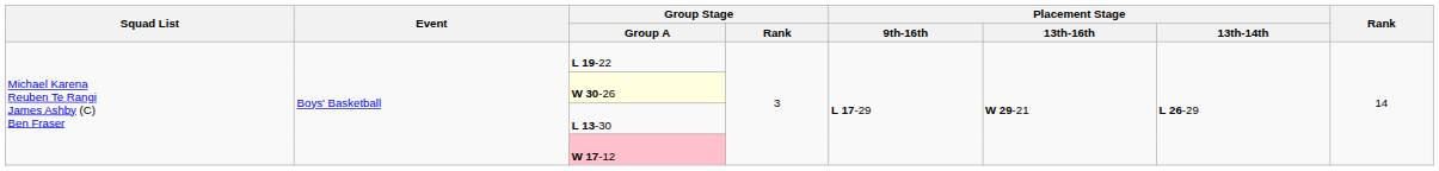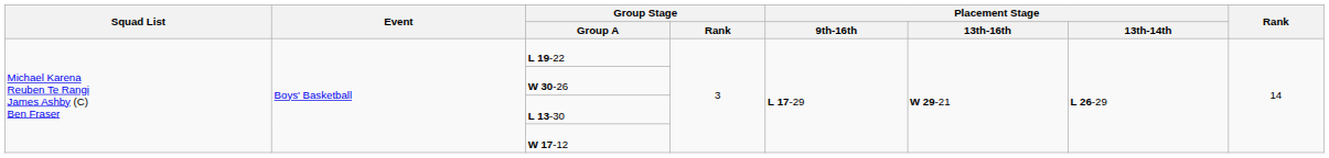W 30-26 | Group Stage / Group A: lightyellow background -> no background
W 17-12 | Group Stage / Group A: pink background -> no background
